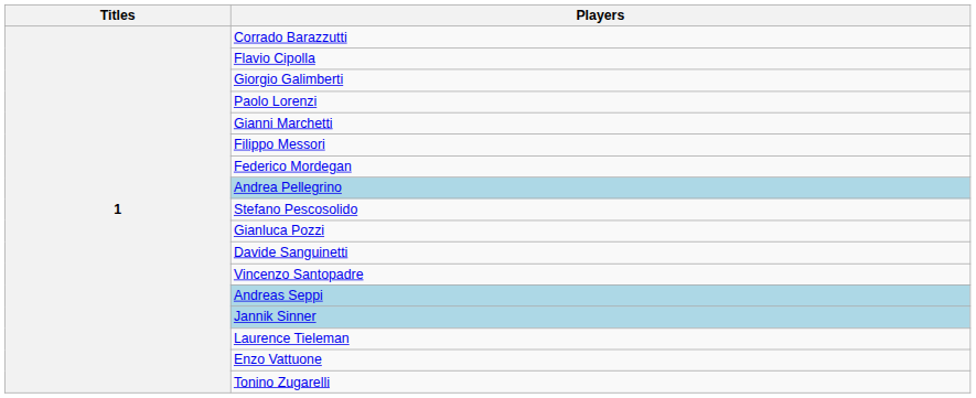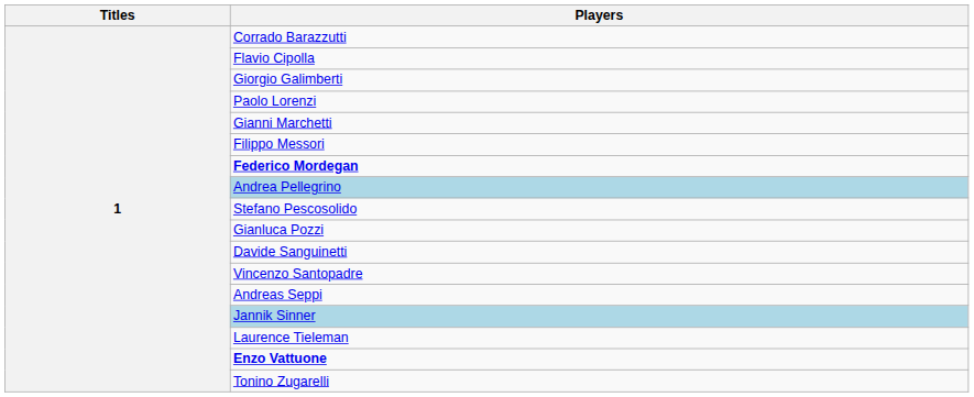Federico Mordegan | Players: normal -> bold
Andreas Seppi | Players: lightblue background -> no background
Enzo Vattuone | Players: normal -> bold
